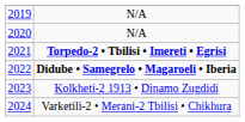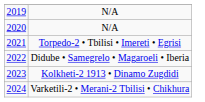2021 | column 2: bold -> normal
2022 | column 2: bold -> normal
